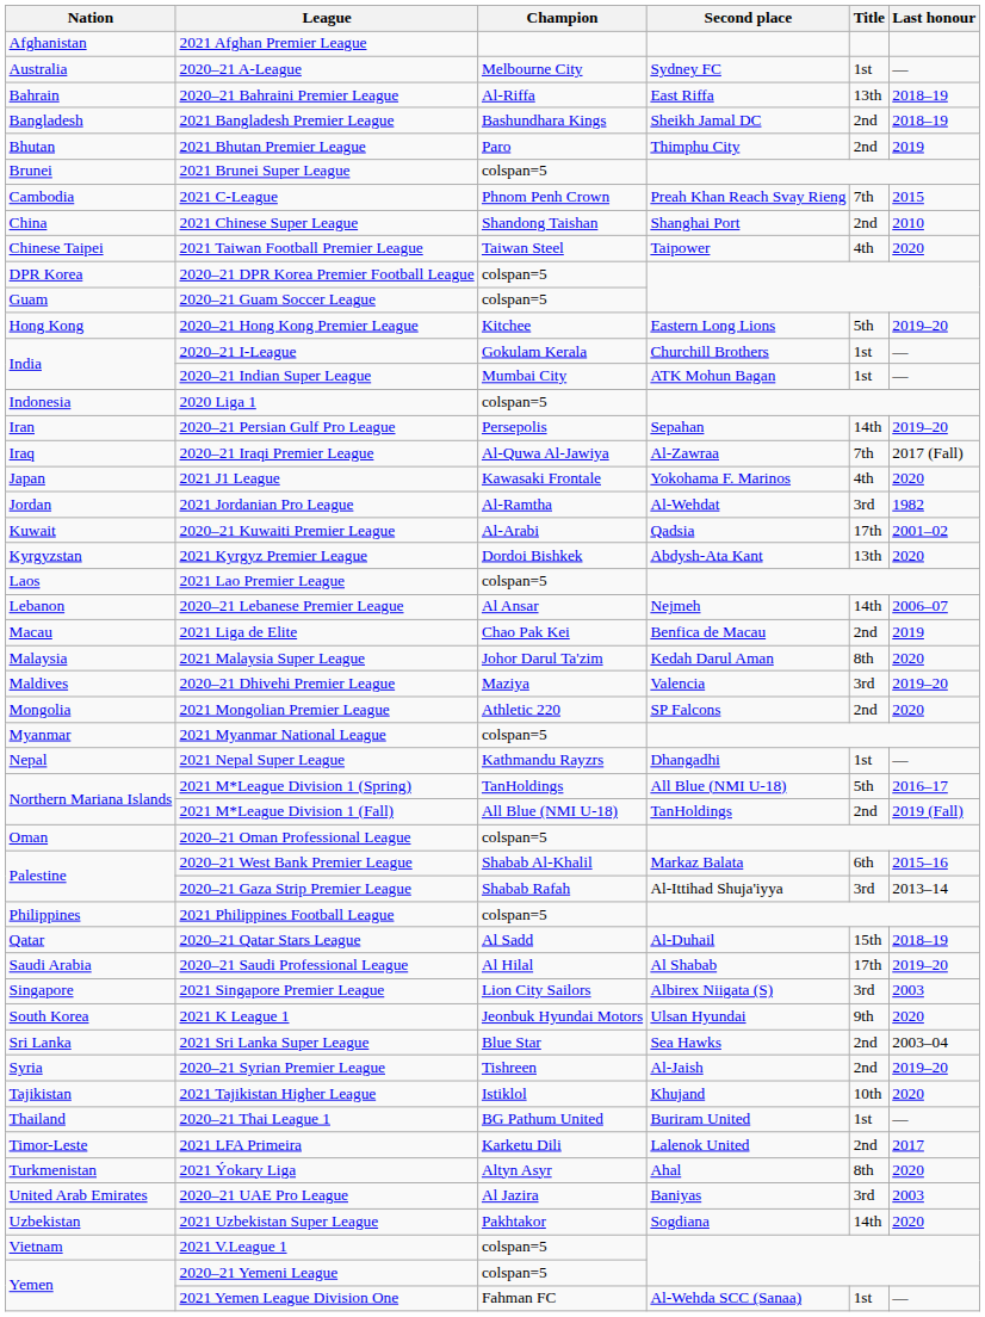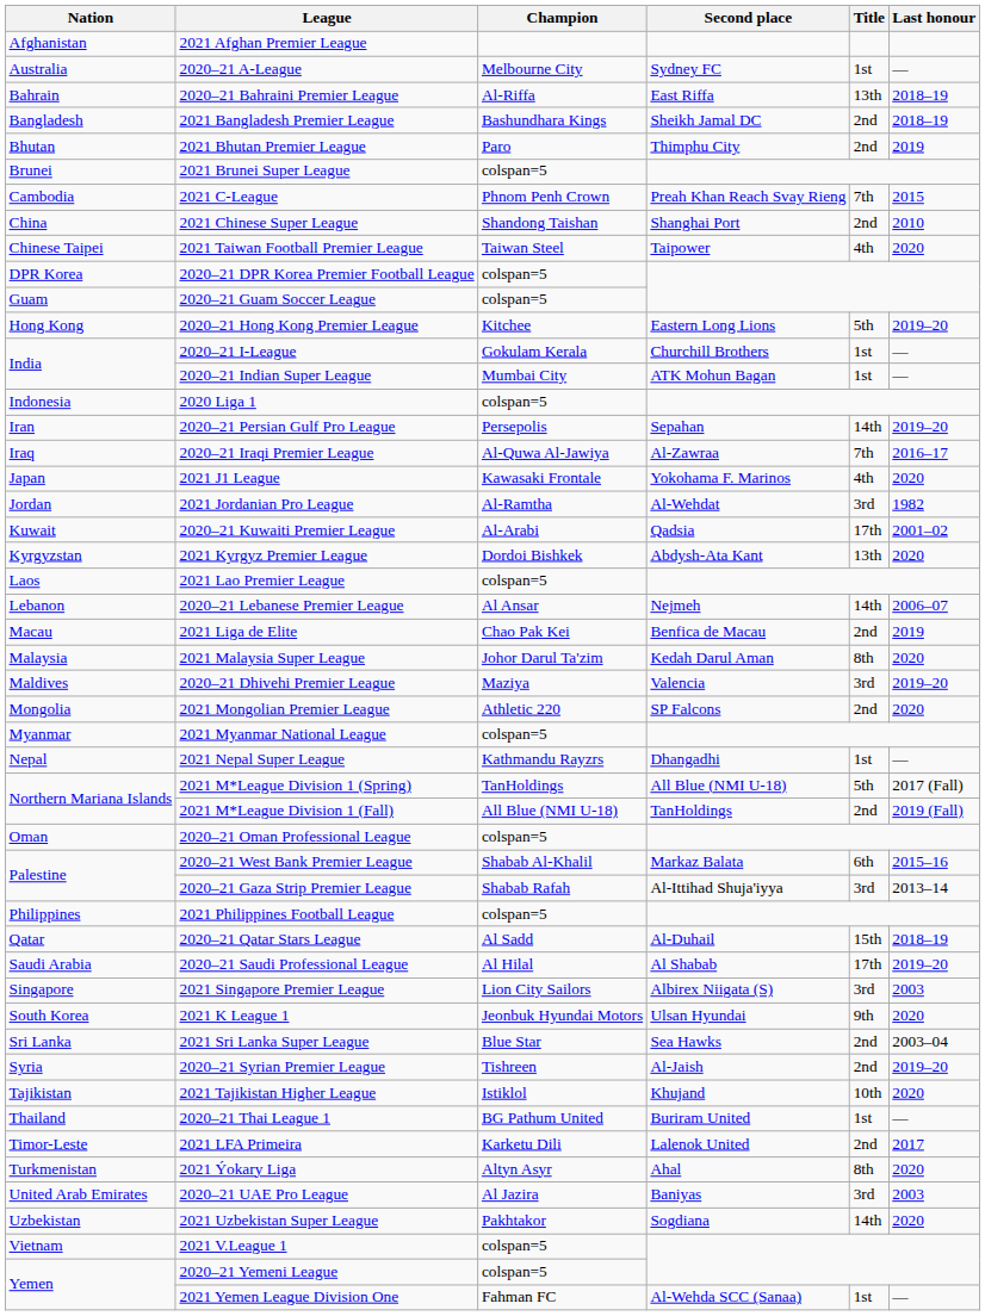2020–21 Iraqi Premier League | Last honour: 2017 (Fall) -> 2016–17
2021 M*League Division 1 (Spring) | Last honour: 2016–17 -> 2017 (Fall)
